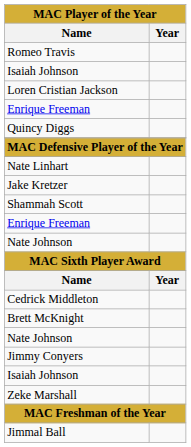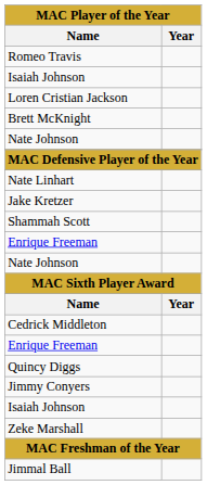row 6 | Name: Enrique Freeman -> Brett McKnight
row 7 | Name: Quincy Diggs -> Nate Johnson
row 17 | Name: Brett McKnight -> Enrique Freeman
row 18 | Name: Nate Johnson -> Quincy Diggs
